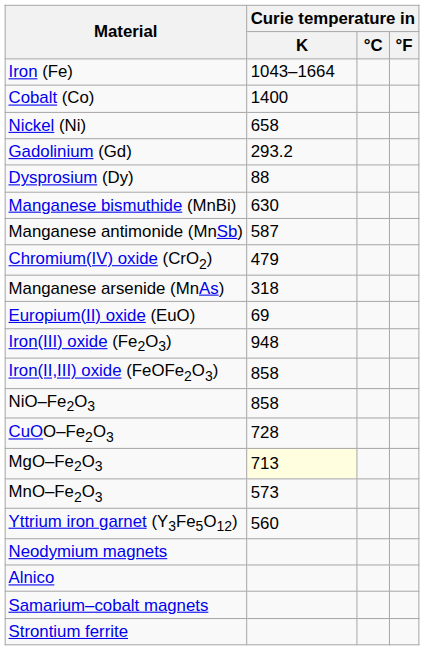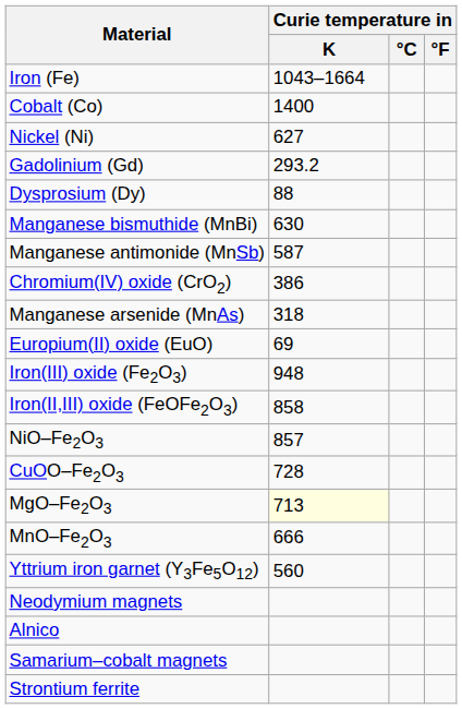Nickel (Ni) | Curie temperature in / K: 658 -> 627
Chromium(IV) oxide (CrO2) | Curie temperature in / K: 479 -> 386
NiO–Fe2O3 | Curie temperature in / K: 858 -> 857
MnO–Fe2O3 | Curie temperature in / K: 573 -> 666
